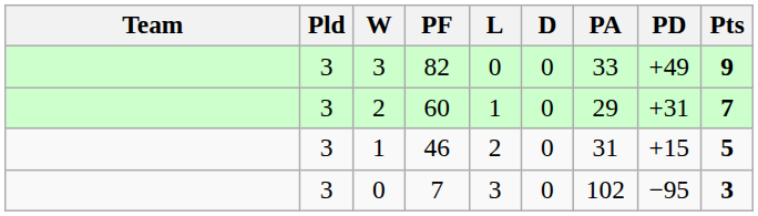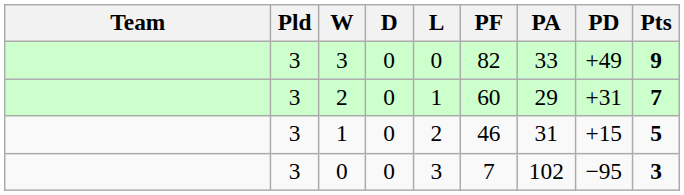columns swapped: D <-> PF
